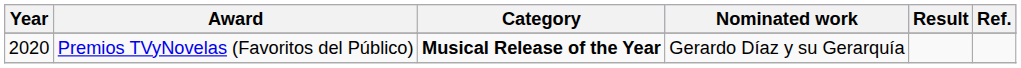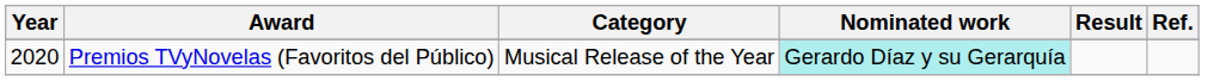Musical Release of the Year | Category: bold -> normal
Musical Release of the Year | Nominated work: no background -> paleturquoise background
